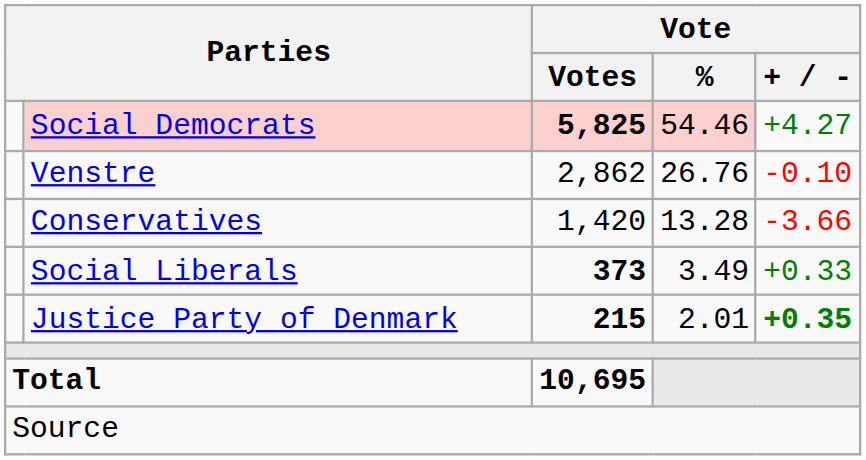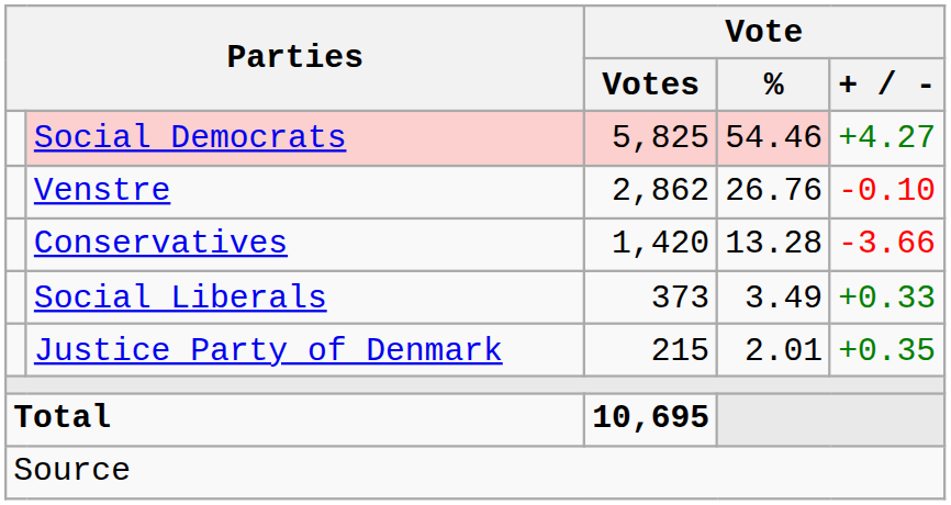Social Democrats | Vote / Votes: bold -> normal
Social Liberals | Vote / Votes: bold -> normal
Justice Party of Denmark | Vote / Votes: bold -> normal
Justice Party of Denmark | Vote / + / -: bold -> normal
